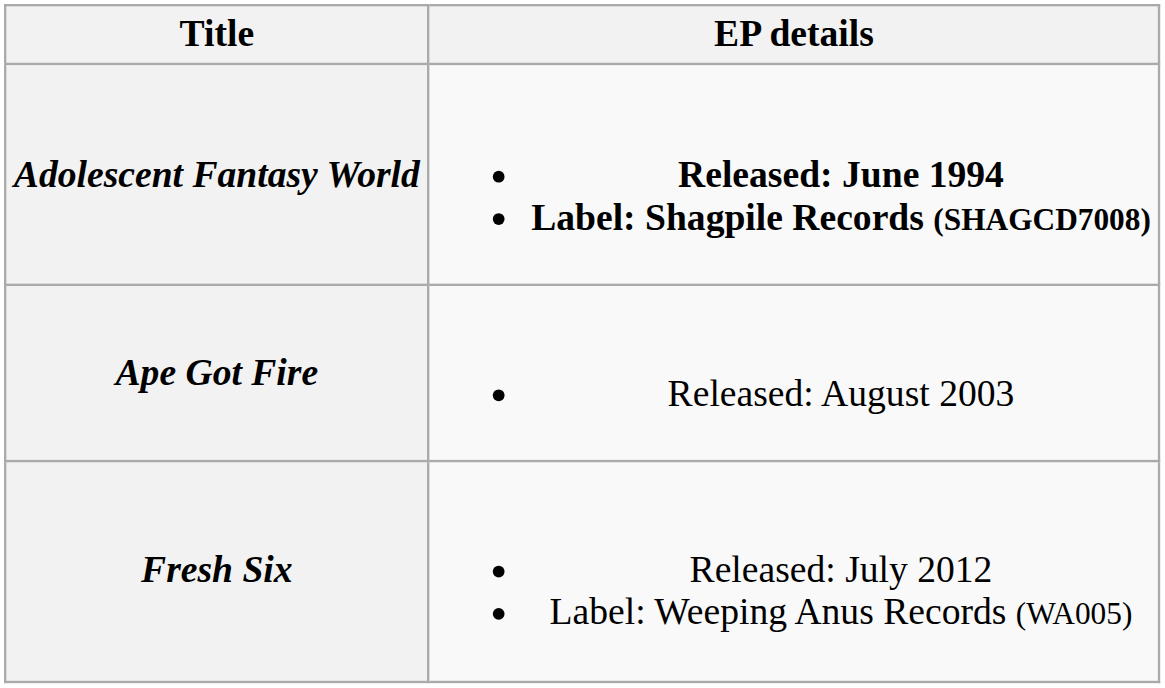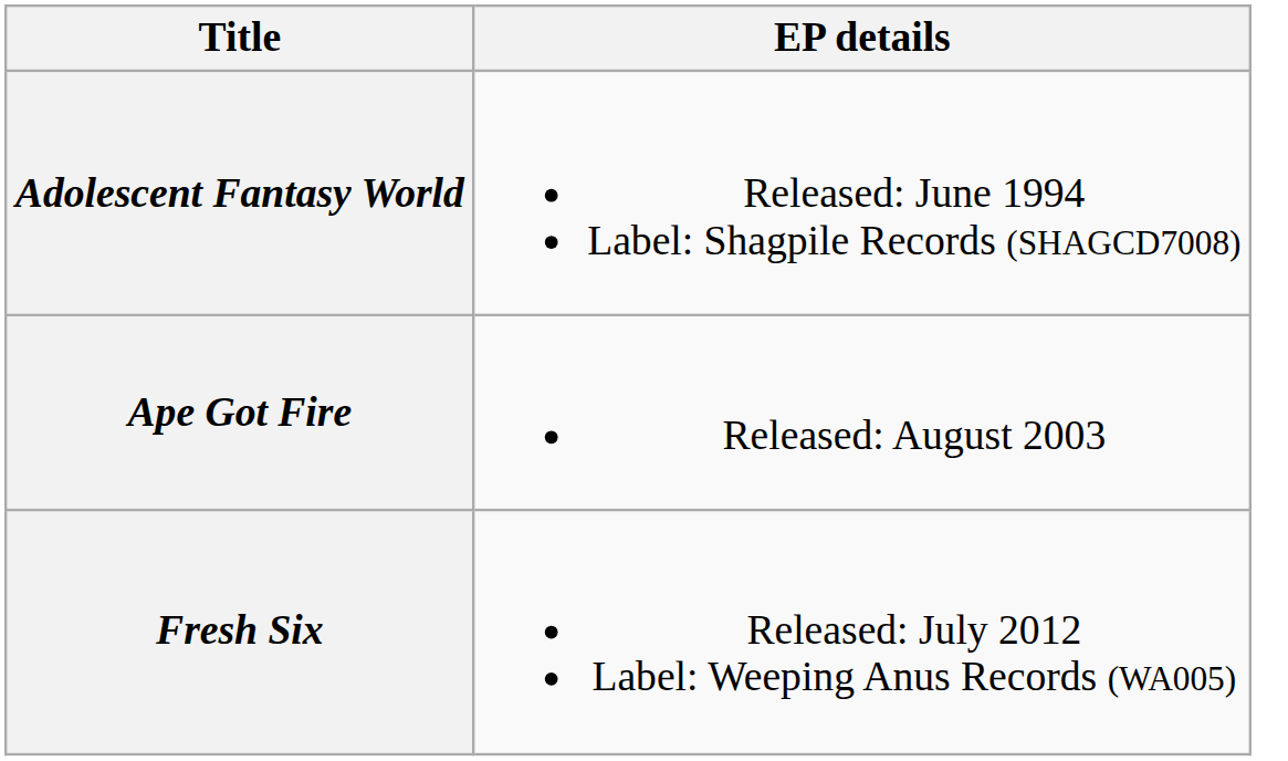Adolescent Fantasy World | EP details: bold -> normal
